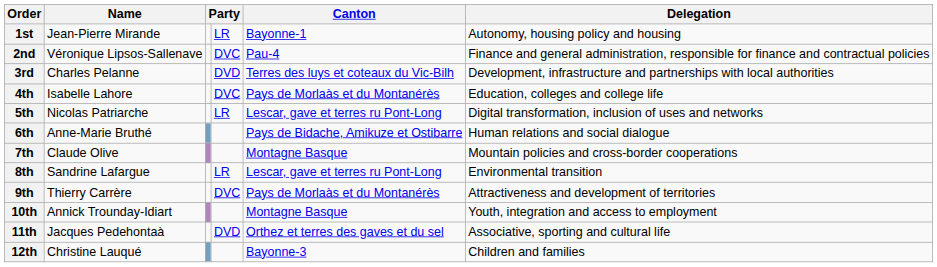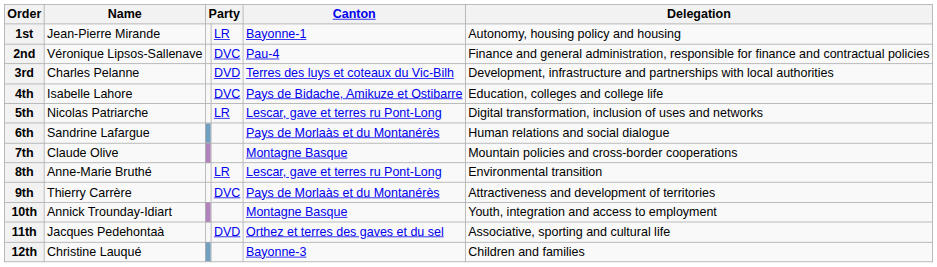4th | Canton: Pays de Morlaàs et du Montanérès -> Pays de Bidache, Amikuze et Ostibarre
6th | Name: Anne-Marie Bruthé -> Sandrine Lafargue
6th | Canton: Pays de Bidache, Amikuze et Ostibarre -> Pays de Morlaàs et du Montanérès
8th | Name: Sandrine Lafargue -> Anne-Marie Bruthé
